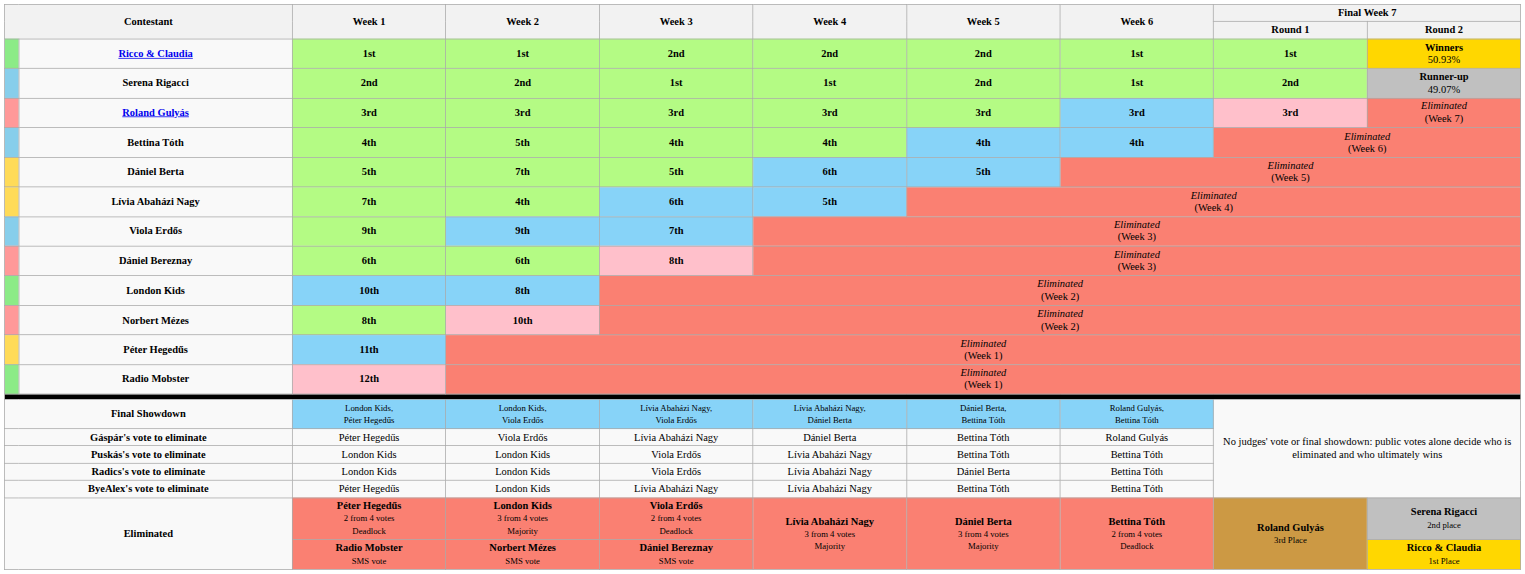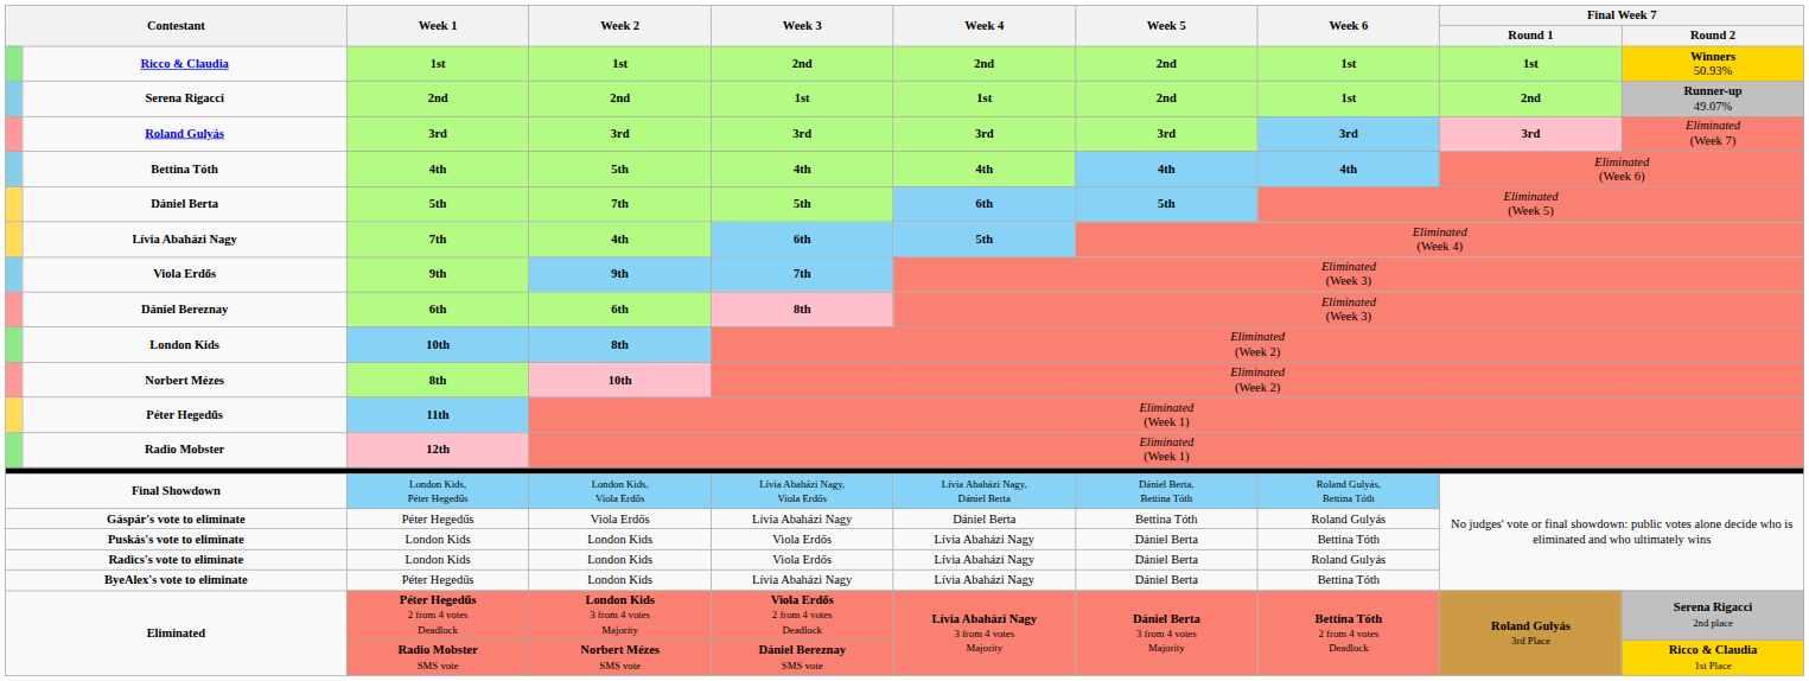Puskás's vote to eliminate | Week 5: Bettina Tóth -> Dániel Berta
Radics's vote to eliminate | Week 6: Bettina Tóth -> Roland Gulyás
ByeAlex's vote to eliminate | Week 5: Bettina Tóth -> Dániel Berta
